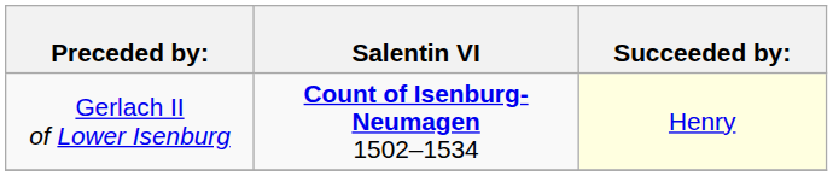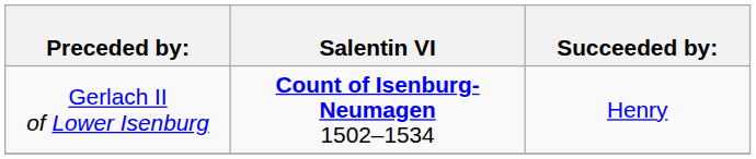Gerlach II of Lower Isenburg | Succeeded by:: lightyellow background -> no background
